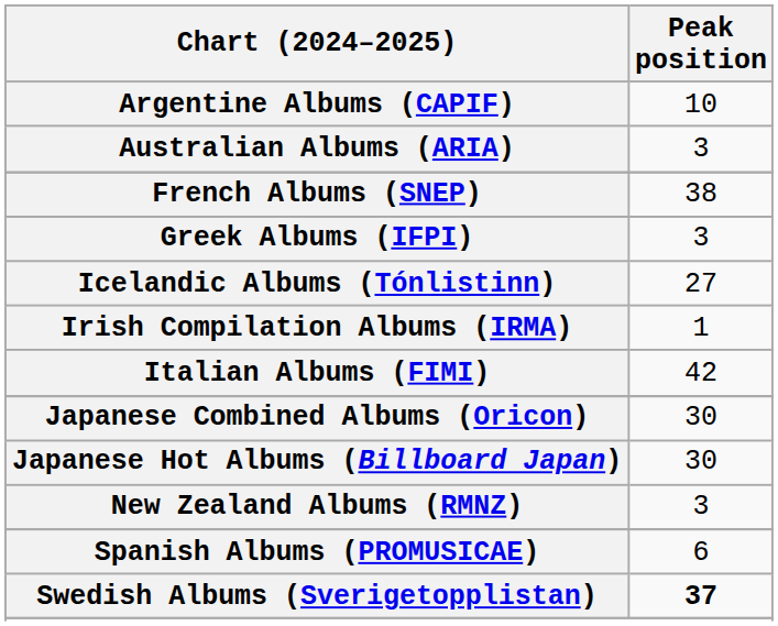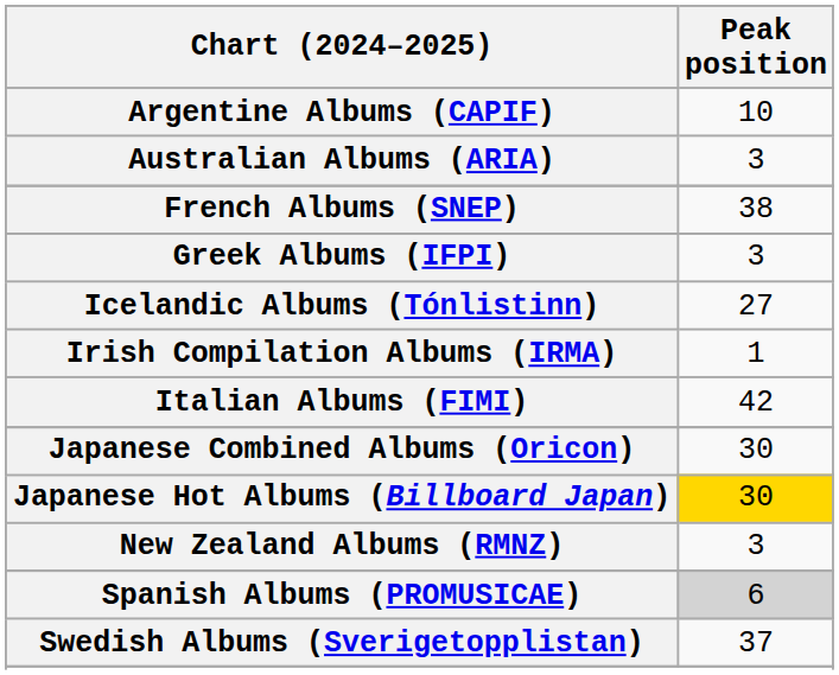Japanese Hot Albums (Billboard Japan) | Peak position: no background -> gold background
Spanish Albums (PROMUSICAE) | Peak position: no background -> lightgrey background
Swedish Albums (Sverigetopplistan) | Peak position: bold -> normal
